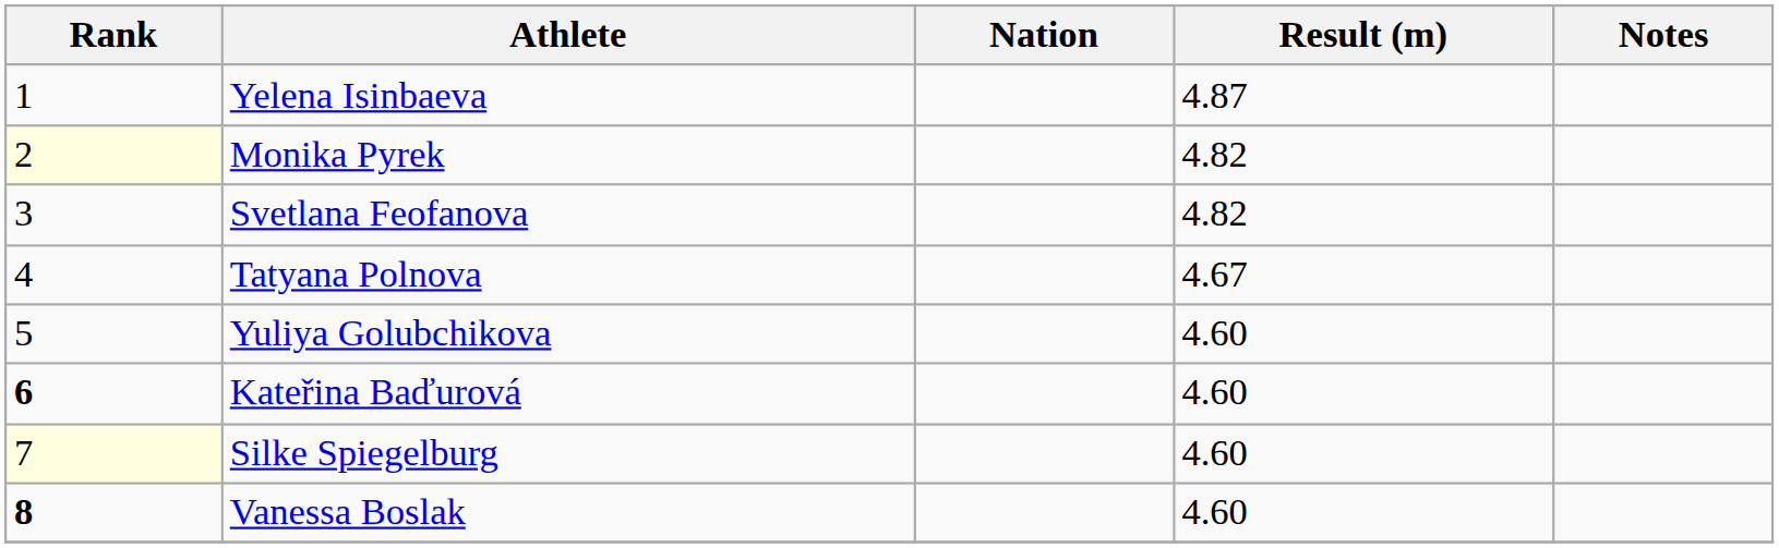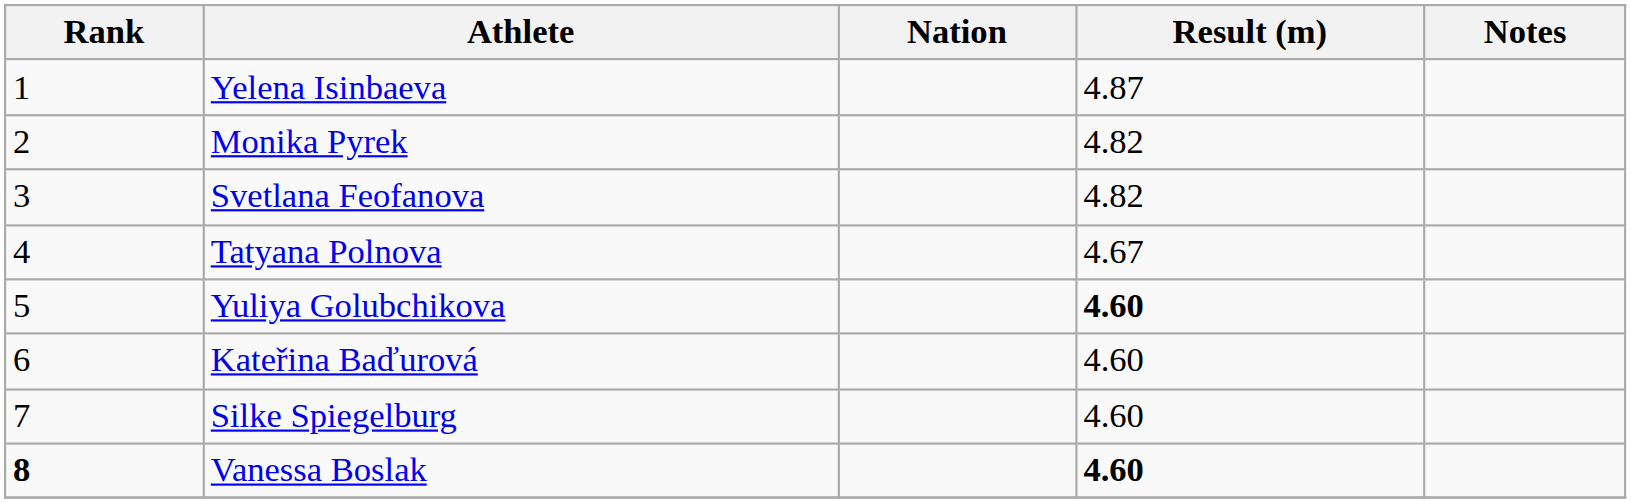Monika Pyrek | Rank: lightyellow background -> no background
Yuliya Golubchikova | Result (m): normal -> bold
Kateřina Baďurová | Rank: bold -> normal
Silke Spiegelburg | Rank: lightyellow background -> no background
Vanessa Boslak | Result (m): normal -> bold
